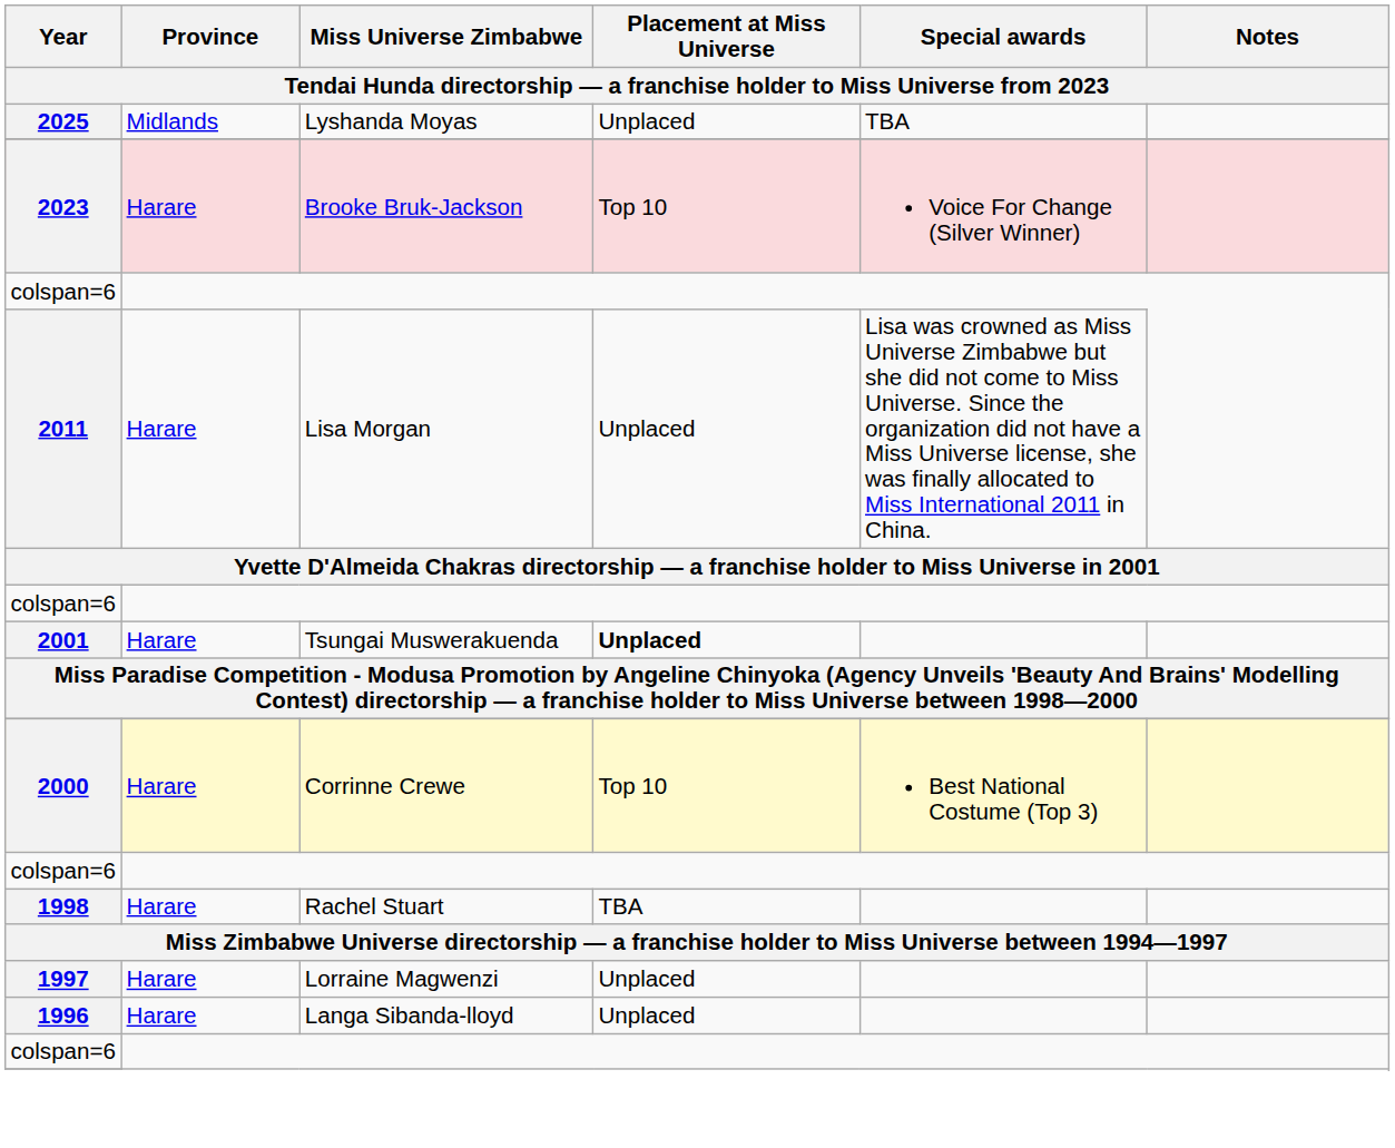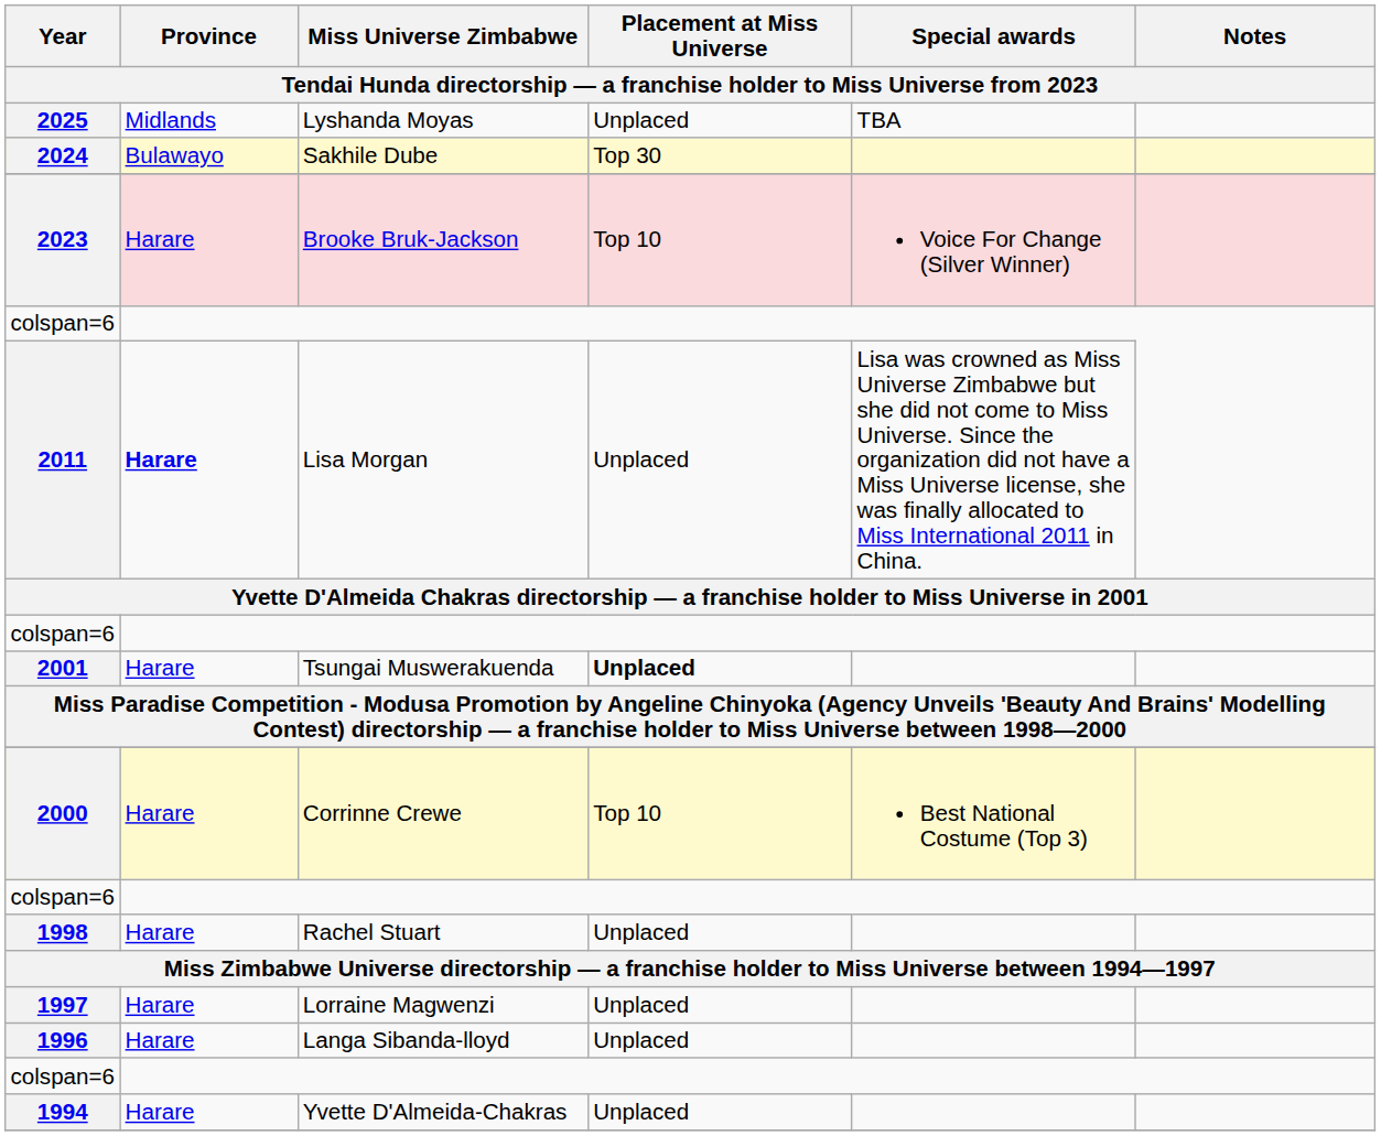+ row: 2024 | Bulawayo | Sakhile Dube | Top 30
2011 | Province: normal -> bold
1998 | Placement at Miss Universe: TBA -> Unplaced
+ row: 1994 | Harare | Yvette D'Almeida-Chakras | Unplaced
